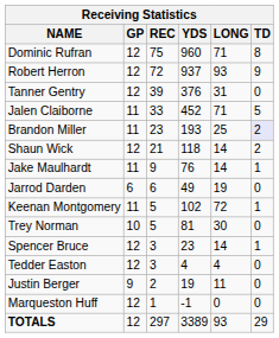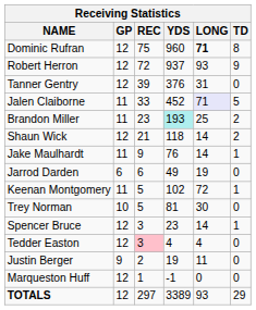Dominic Rufran | LONG: normal -> bold
Jalen Claiborne | LONG: no background -> lavender background
Brandon Miller | YDS: no background -> paleturquoise background
Brandon Miller | TD: lavender background -> no background
Tedder Easton | REC: no background -> pink background
